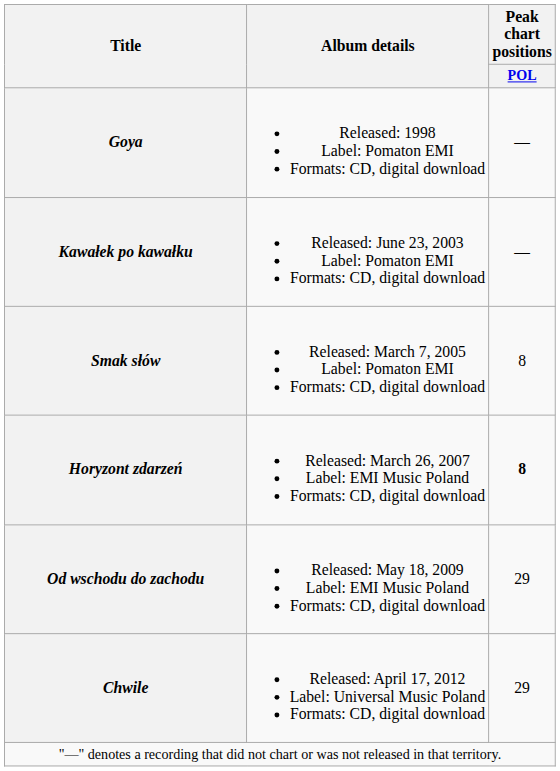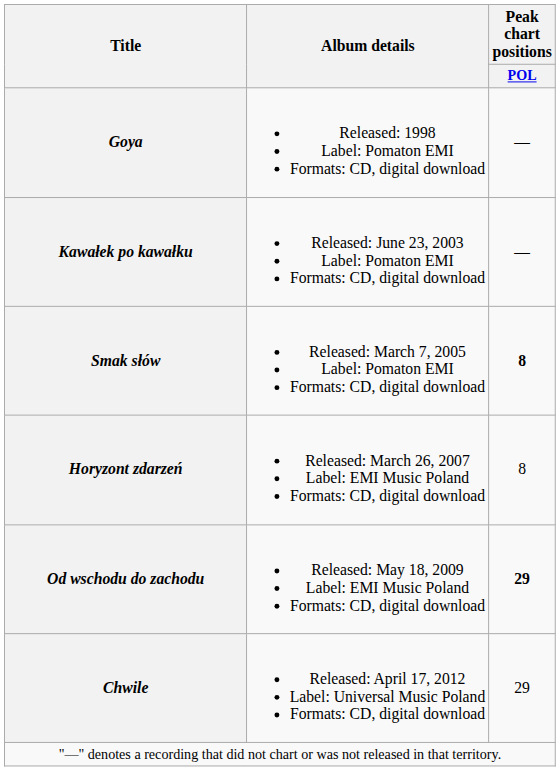Smak słów | Peak chart positions / POL: normal -> bold
Horyzont zdarzeń | Peak chart positions / POL: bold -> normal
Od wschodu do zachodu | Peak chart positions / POL: normal -> bold
